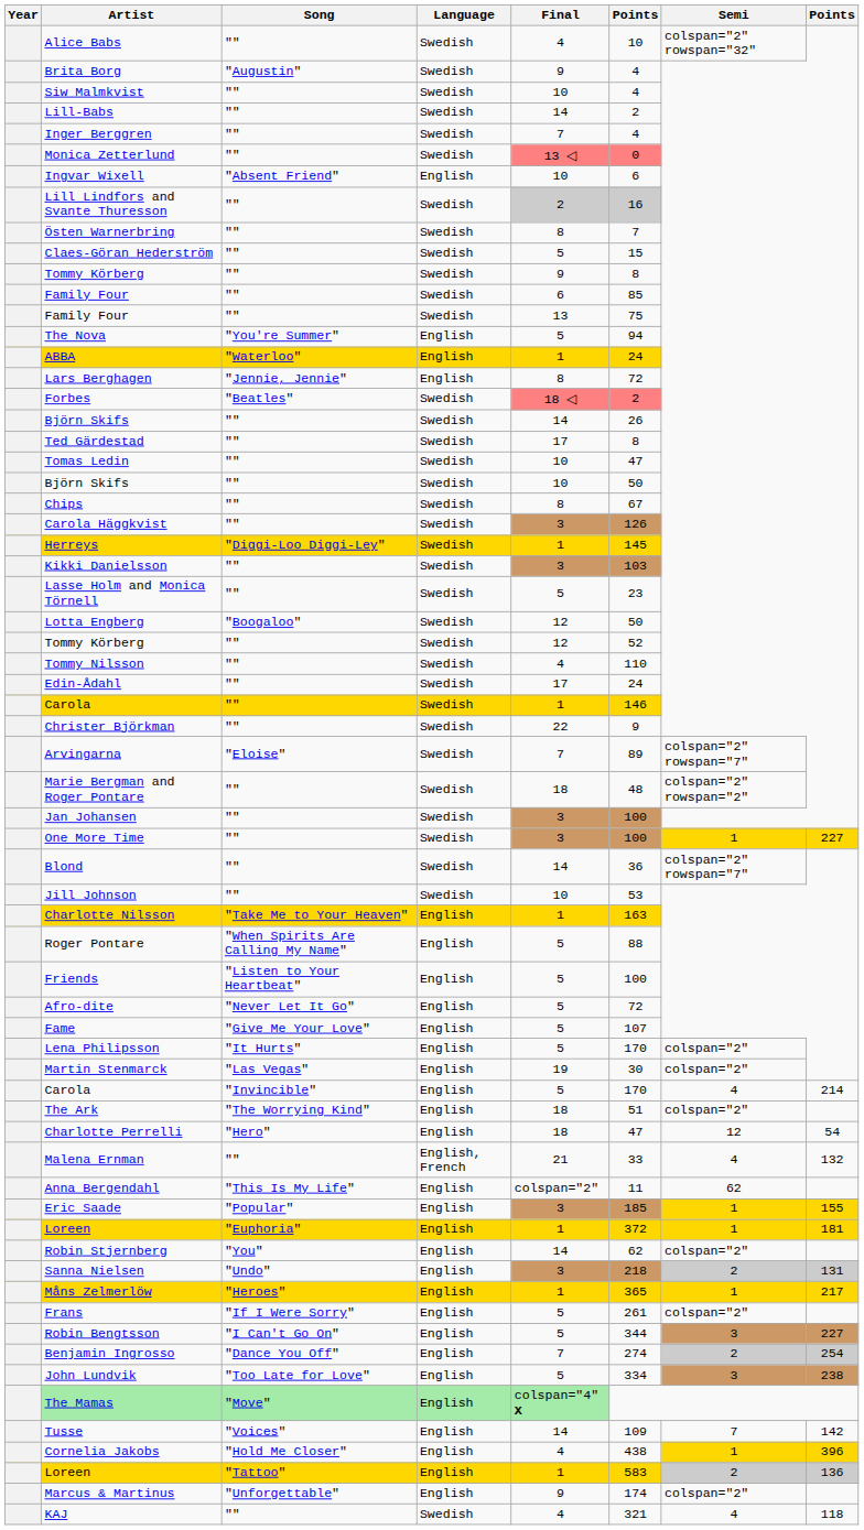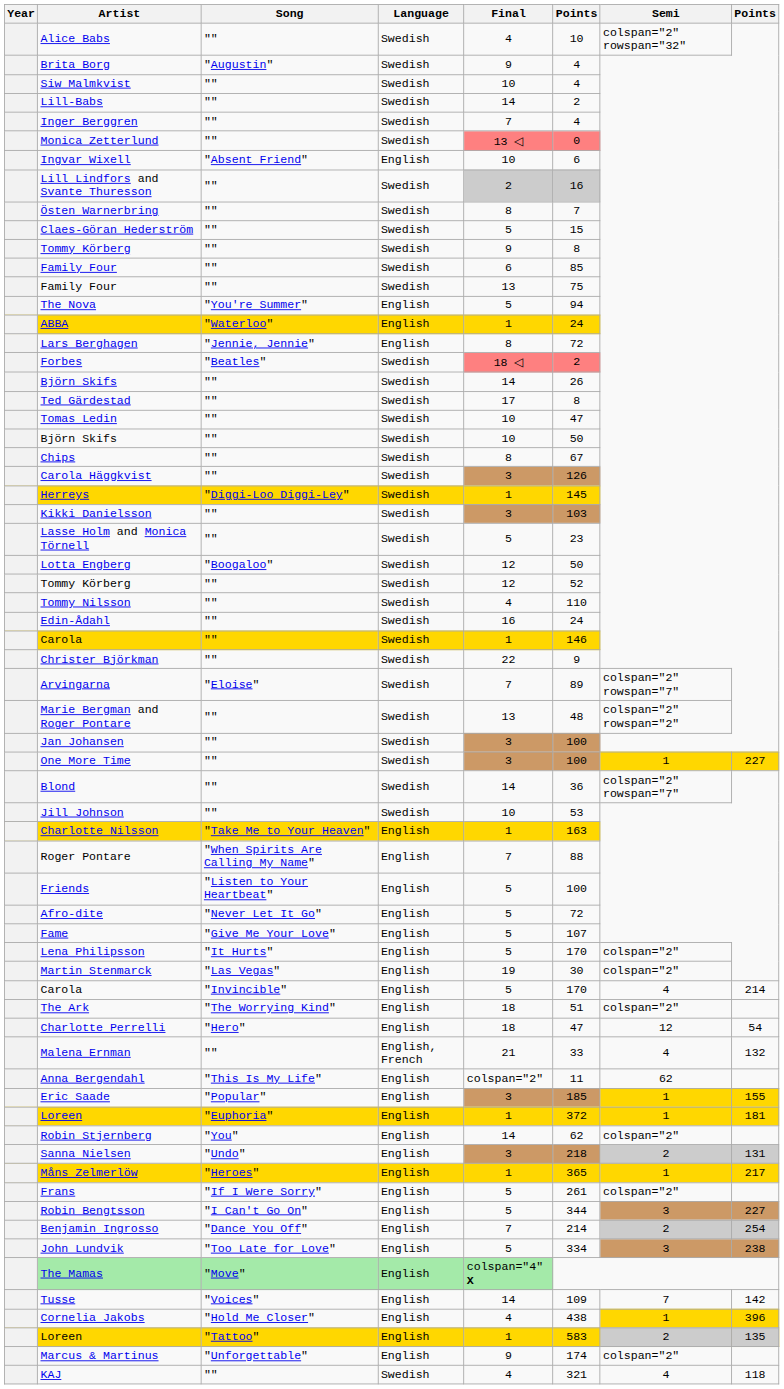Edin-Ådahl | Final: 17 -> 16
Marie Bergman and Roger Pontare | Final: 18 -> 13
Roger Pontare | Final: 5 -> 7
Benjamin Ingrosso | column 6: 274 -> 214
Loreen / "Tattoo" | column 8: 136 -> 135
